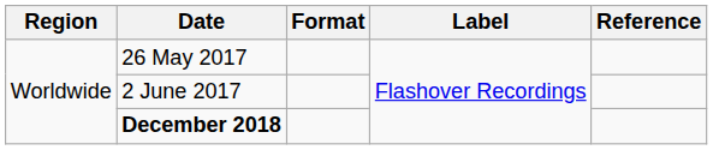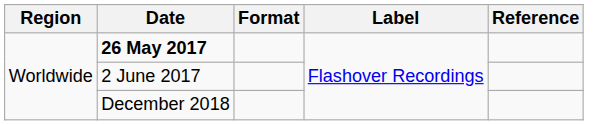26 May 2017 | Date: normal -> bold
December 2018 | Date: bold -> normal
